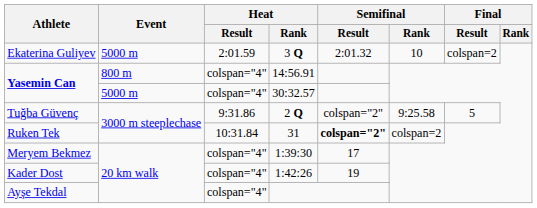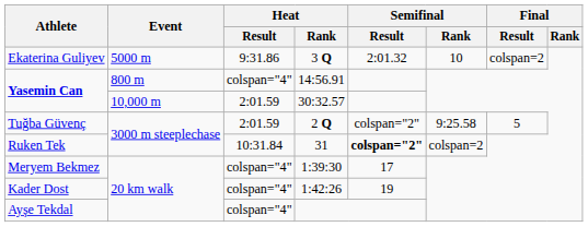3 Q | Heat / Result: 2:01.59 -> 9:31.86
30:32.57 | Event: 5000 m -> 10,000 m
30:32.57 | Heat / Result: colspan="4" -> 2:01.59
2 Q | Heat / Result: 9:31.86 -> 2:01.59
